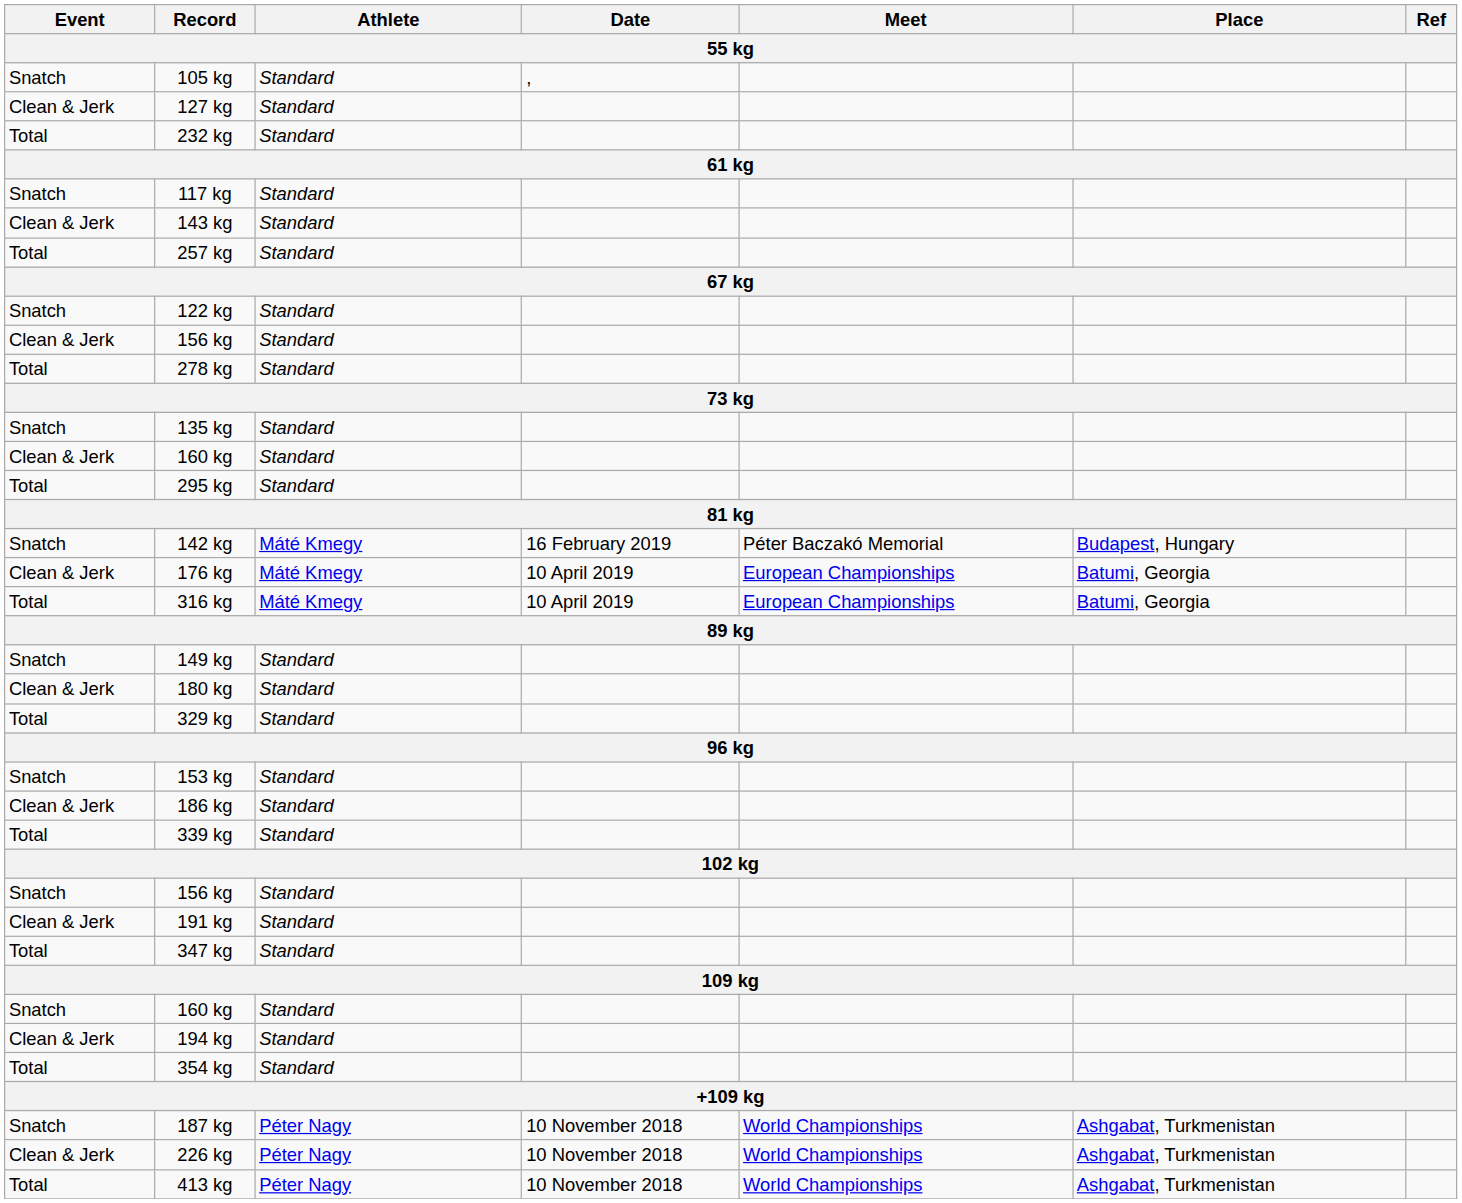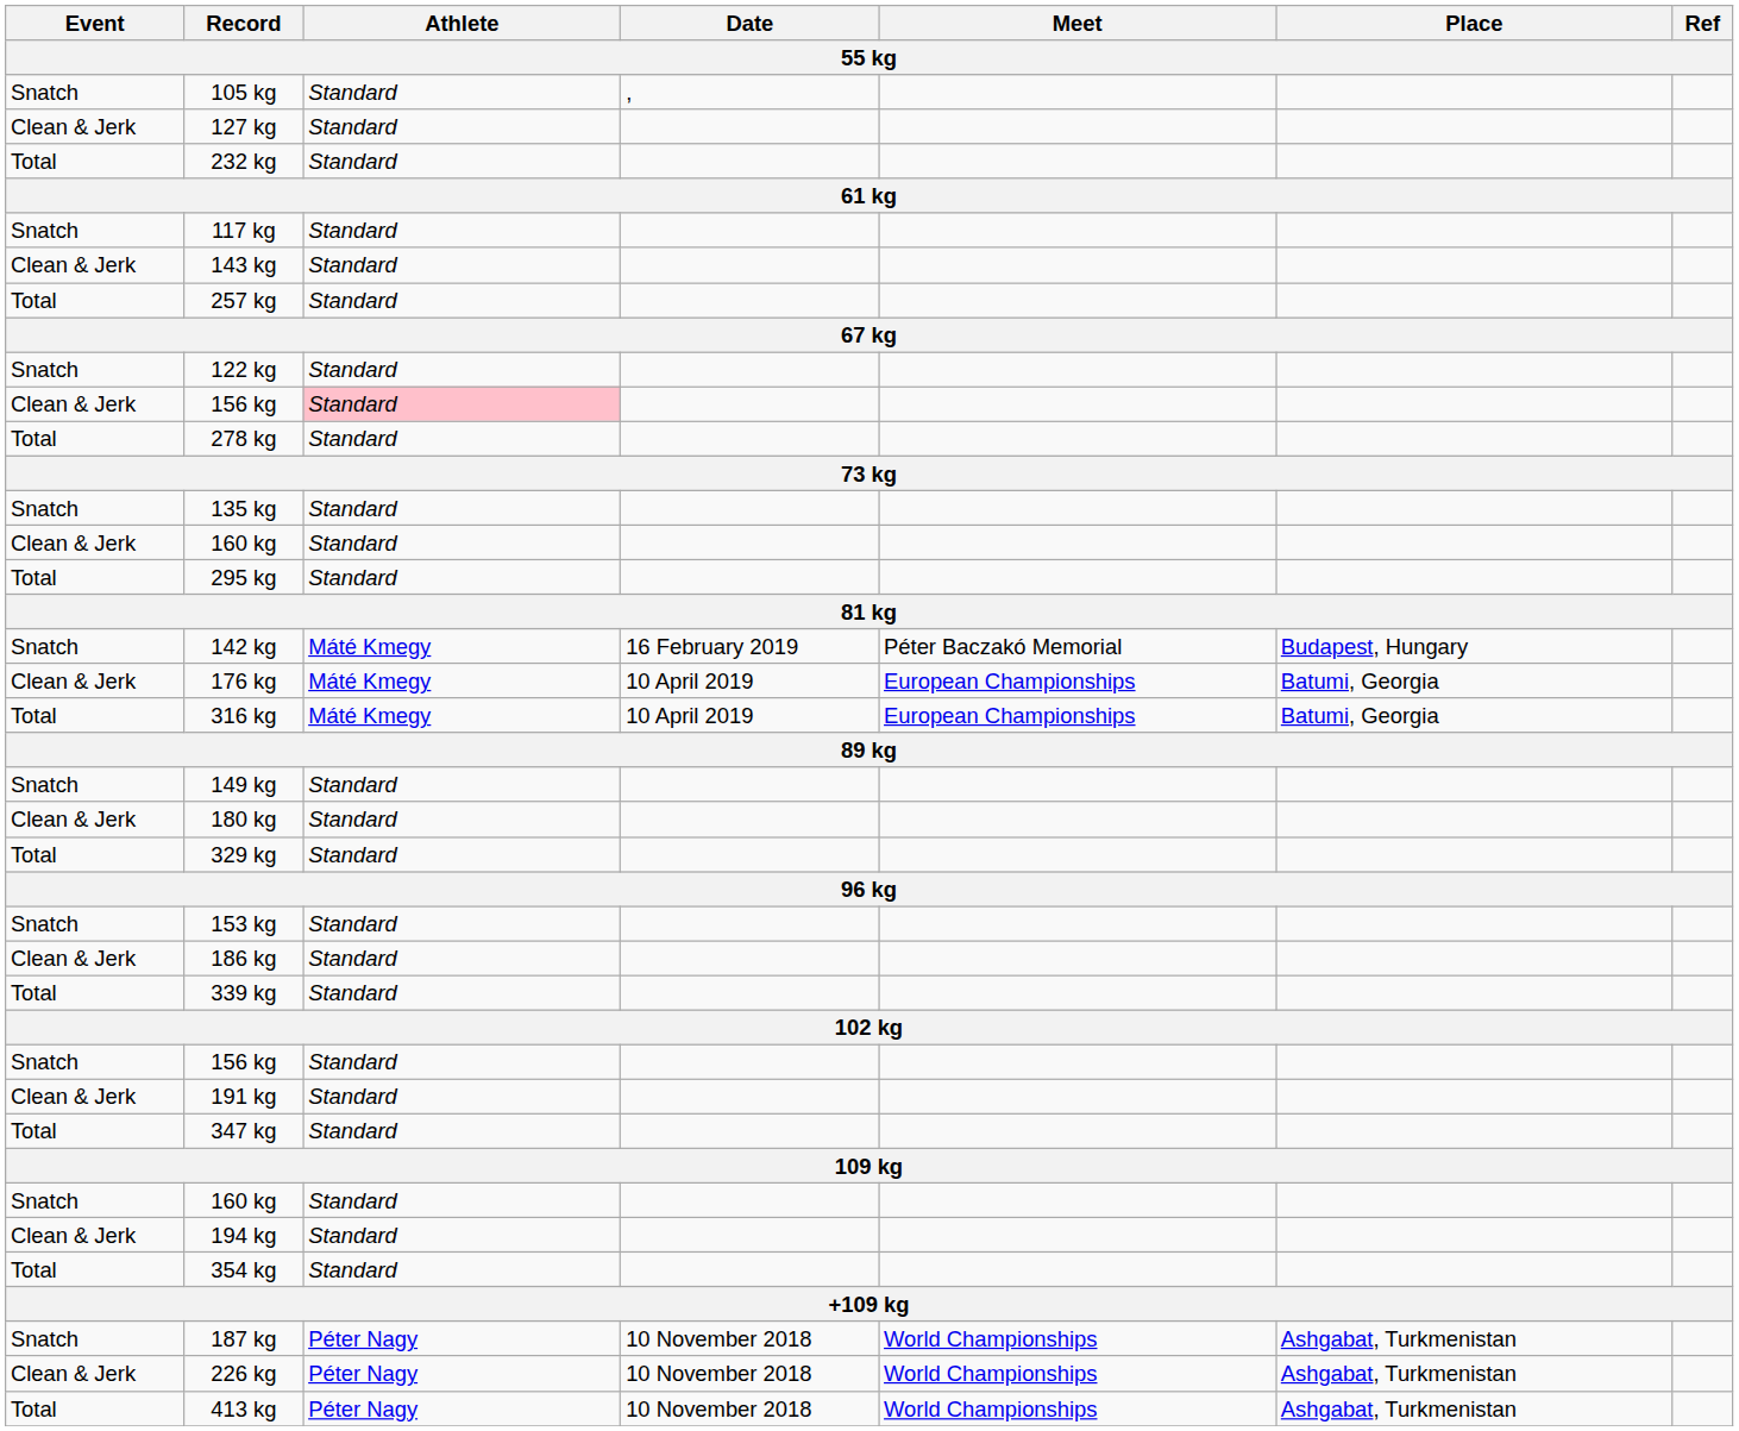Clean & Jerk / 156 kg | Athlete: no background -> pink background
